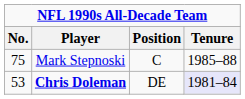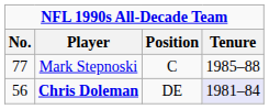Mark Stepnoski | No.: 75 -> 77
Chris Doleman | No.: 53 -> 56
